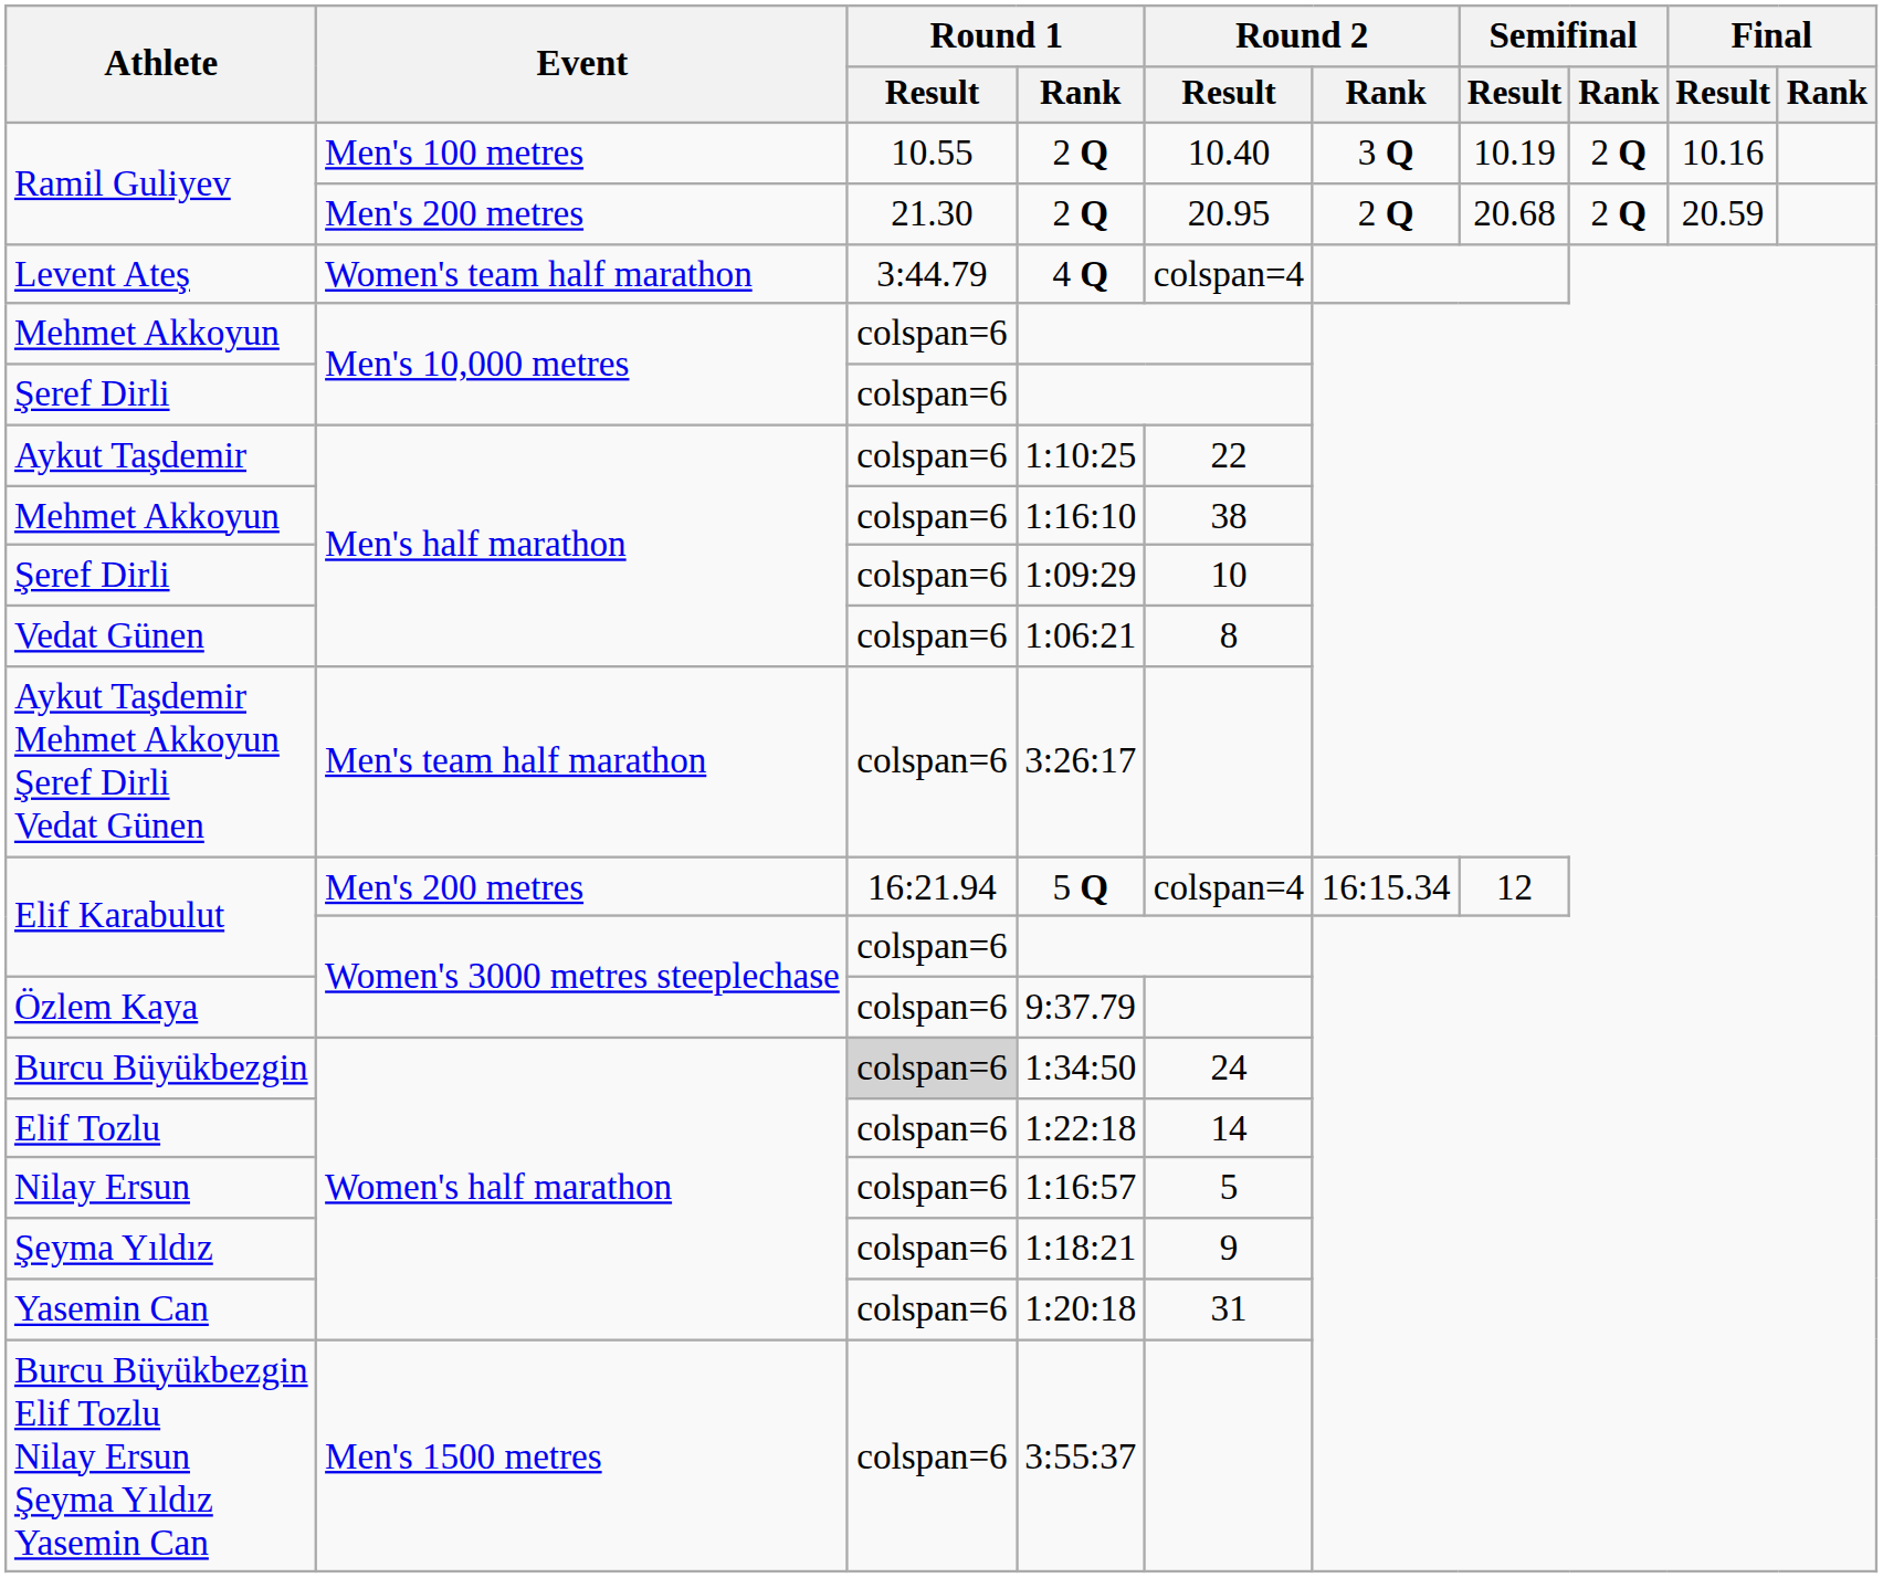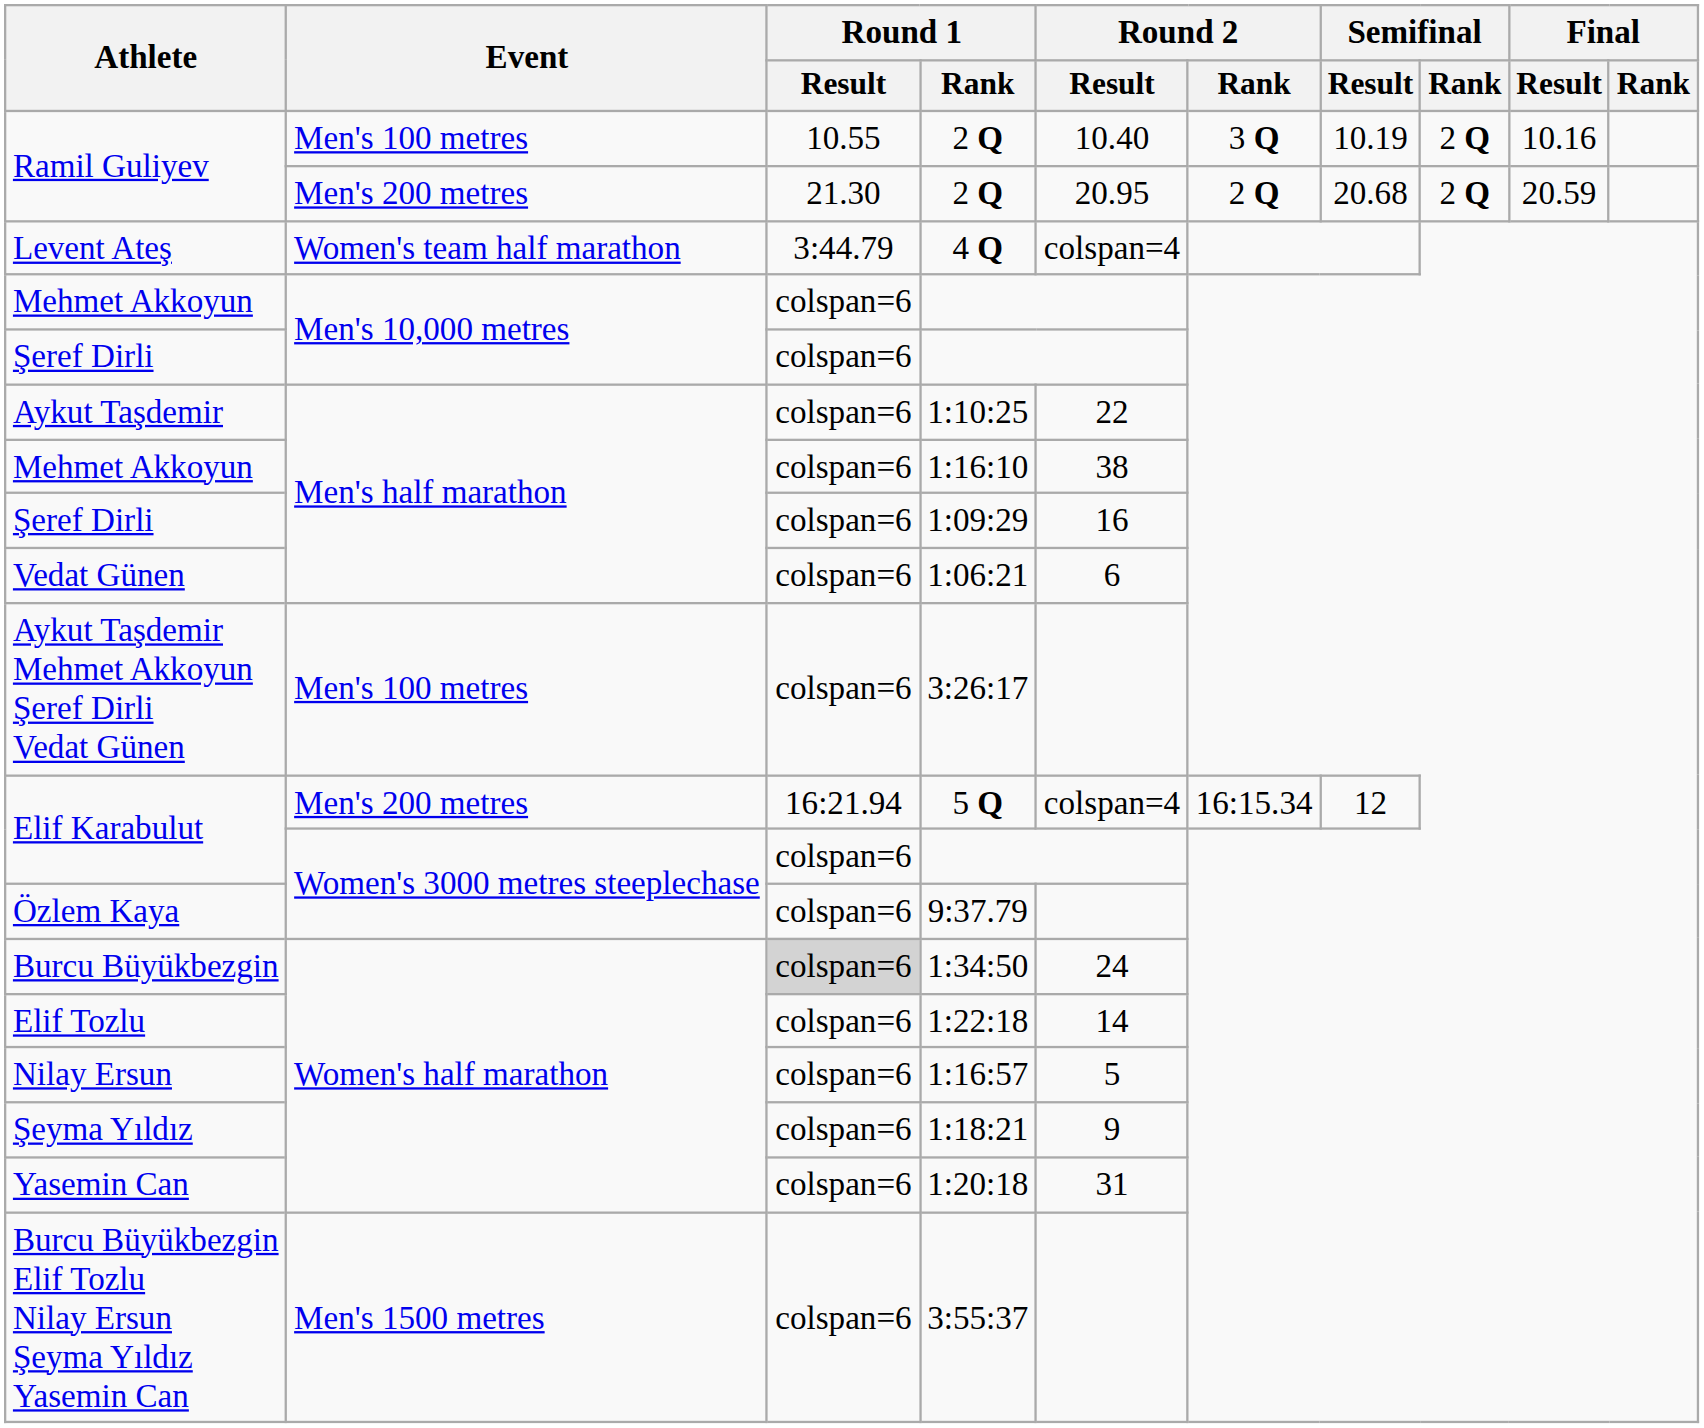1:09:29 | Round 2 / Result: 10 -> 16
1:06:21 | Round 2 / Result: 8 -> 6
3:26:17 | Event: Men's team half marathon -> Men's 100 metres
